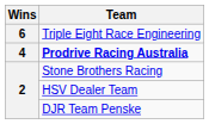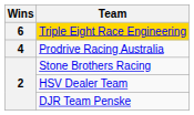Triple Eight Race Engineering | Team: no background -> gold background
Prodrive Racing Australia | Team: bold -> normal
